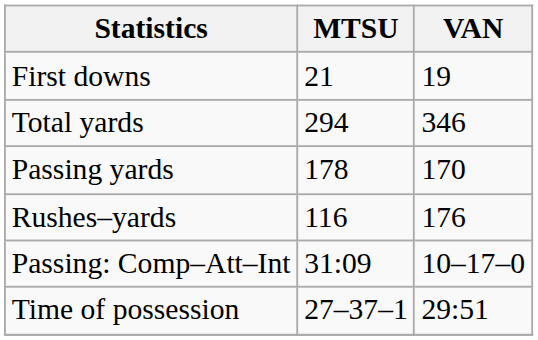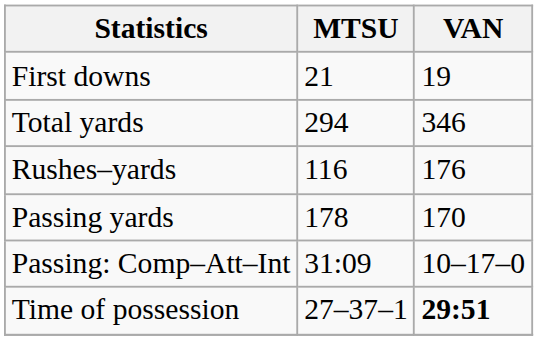rows swapped: Rushes–yards <-> Passing yards
Time of possession | VAN: normal -> bold
